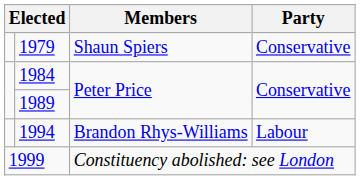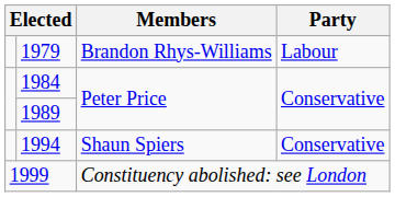1979 | Members: Shaun Spiers -> Brandon Rhys-Williams
1979 | Party: Conservative -> Labour
1994 | Members: Brandon Rhys-Williams -> Shaun Spiers
1994 | Party: Labour -> Conservative
